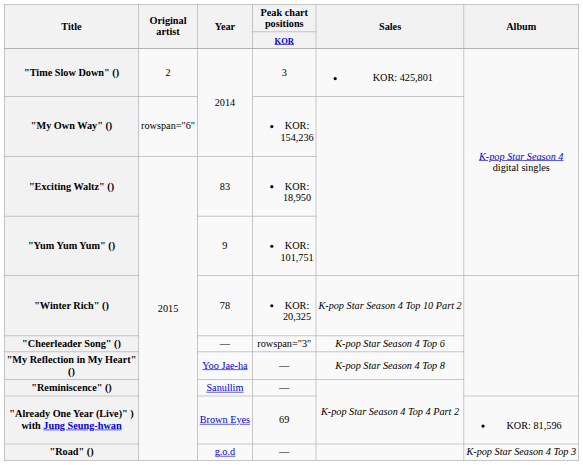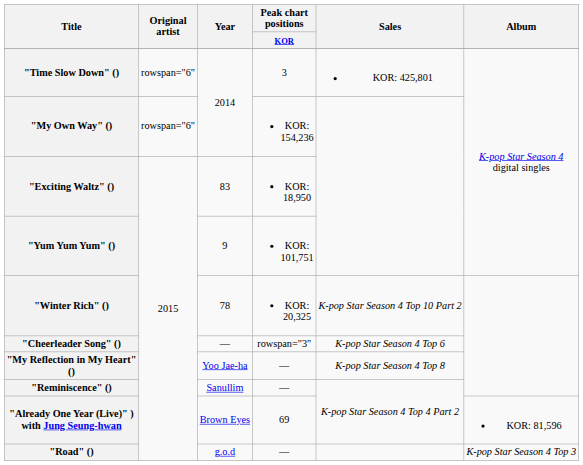"Time Slow Down" () | Original artist: 2 -> rowspan="6"
